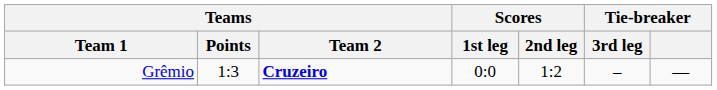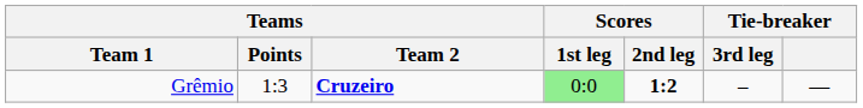Grêmio | Scores / 1st leg: no background -> lightgreen background
Grêmio | Scores / 2nd leg: normal -> bold
